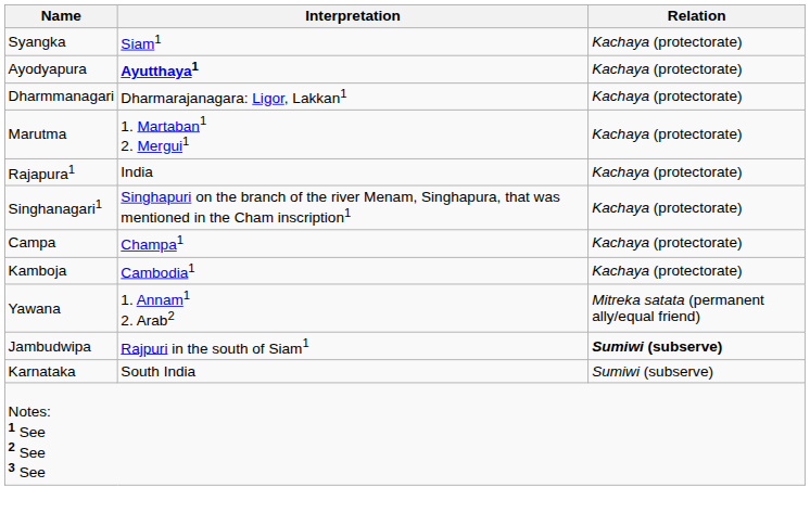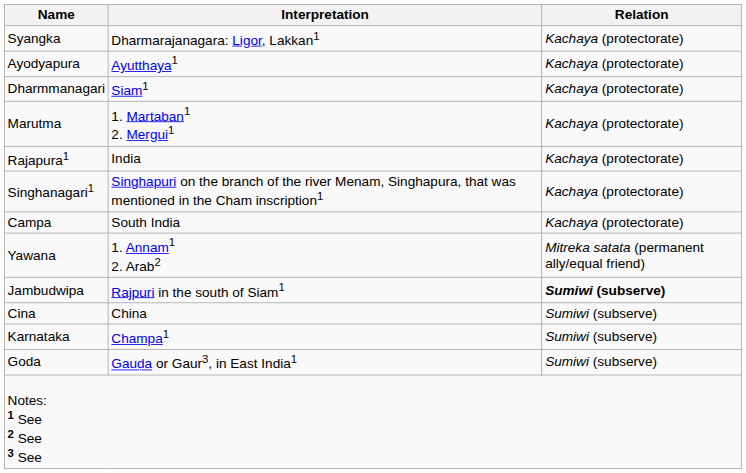Syangka | Interpretation: Siam1 -> Dharmarajanagara: Ligor, Lakkan1
Ayodyapura | Interpretation: bold -> normal
Dharmmanagari | Interpretation: Dharmarajanagara: Ligor, Lakkan1 -> Siam1
Campa | Interpretation: Champa1 -> South India
- row: Kamboja | Cambodia1 | Kachaya (protectorate)
+ row: Cina | China | Sumiwi (subserve)
Karnataka | Interpretation: South India -> Champa1
+ row: Goda | Gauḍa or Gaur3, in East India1 | Sumiwi (subserve)
